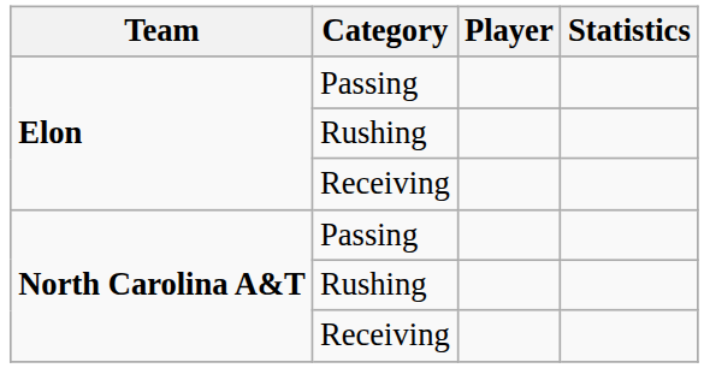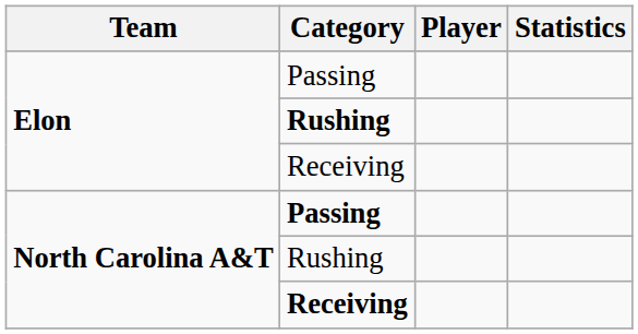Elon / Rushing | Category: normal -> bold
North Carolina A&T / Passing | Category: normal -> bold
North Carolina A&T / Receiving | Category: normal -> bold
